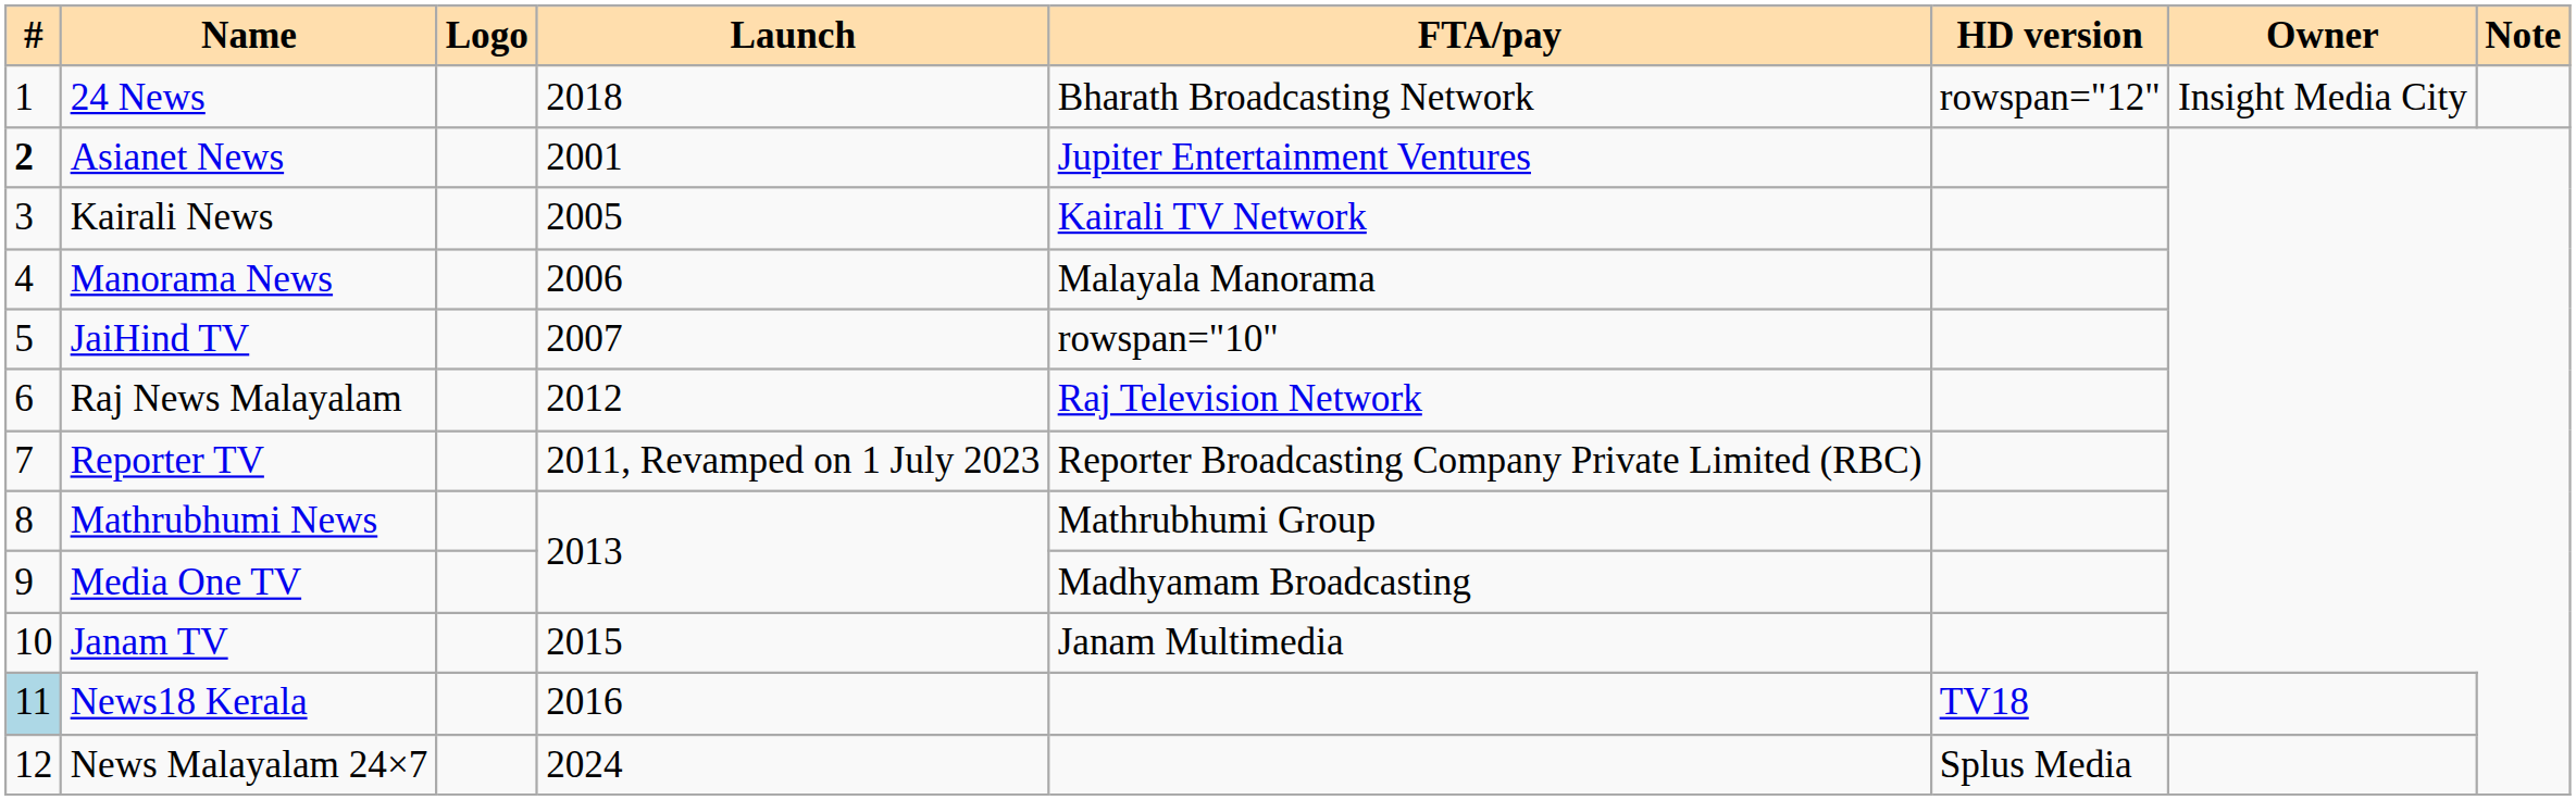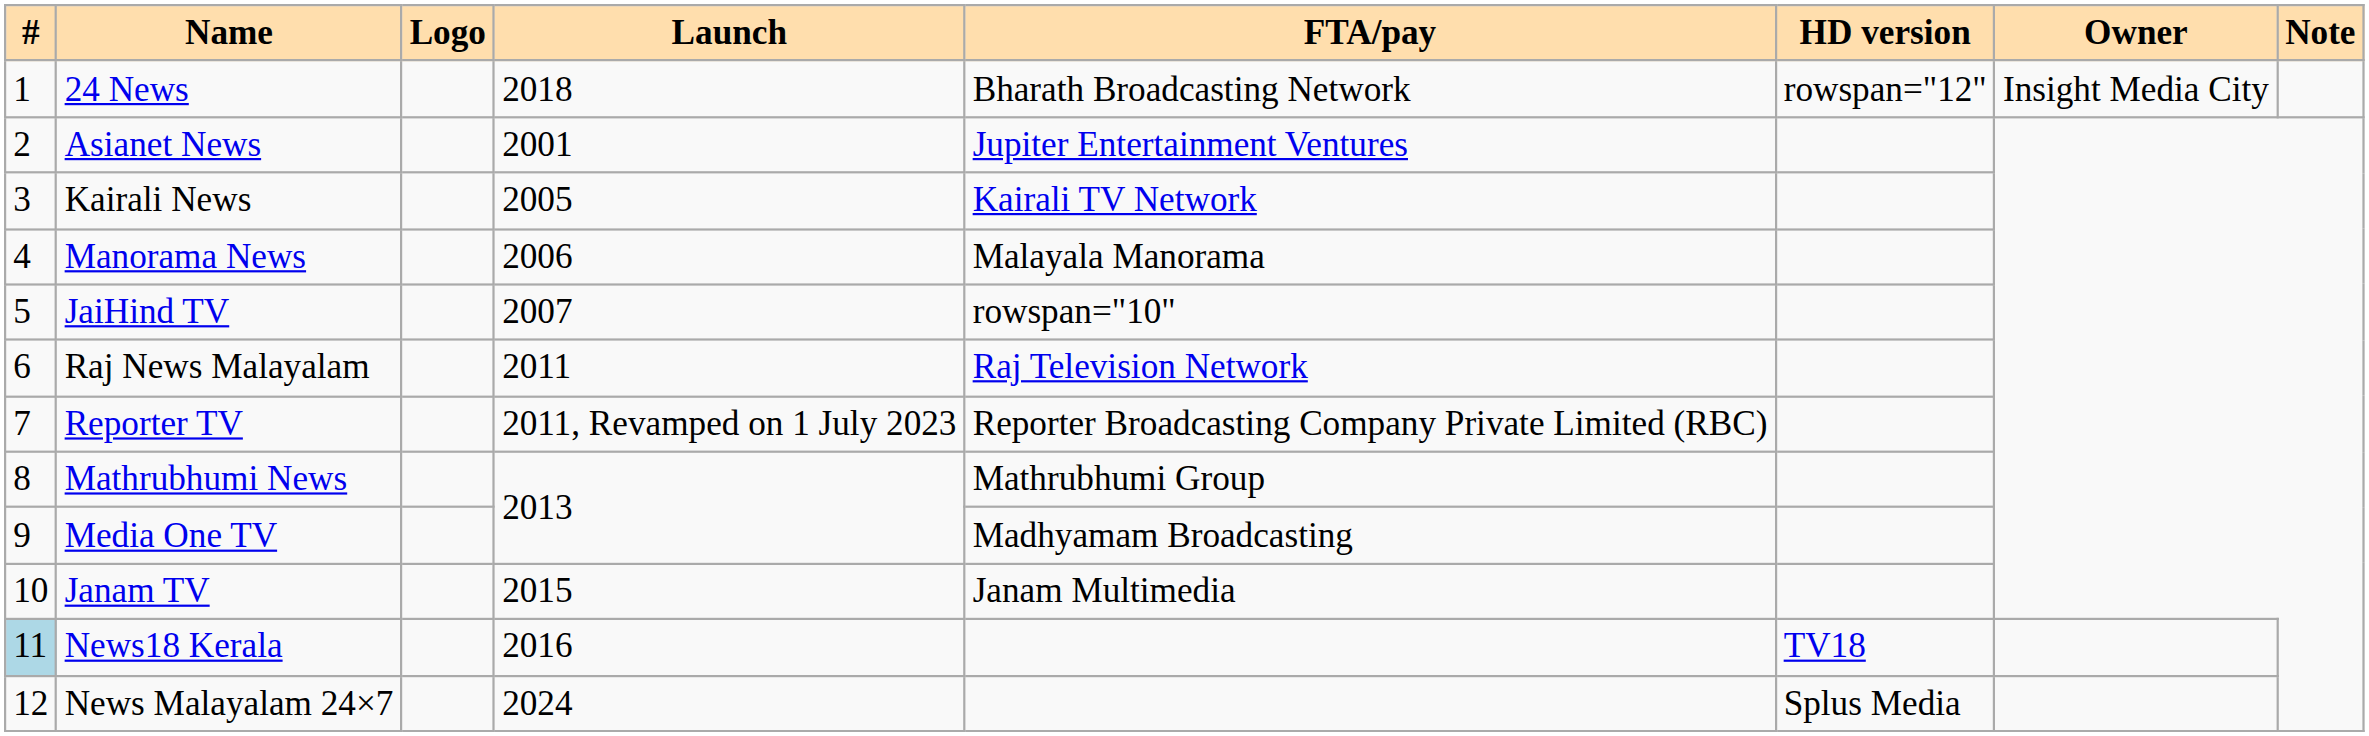Asianet News | #: bold -> normal
Raj News Malayalam | Launch: 2012 -> 2011
